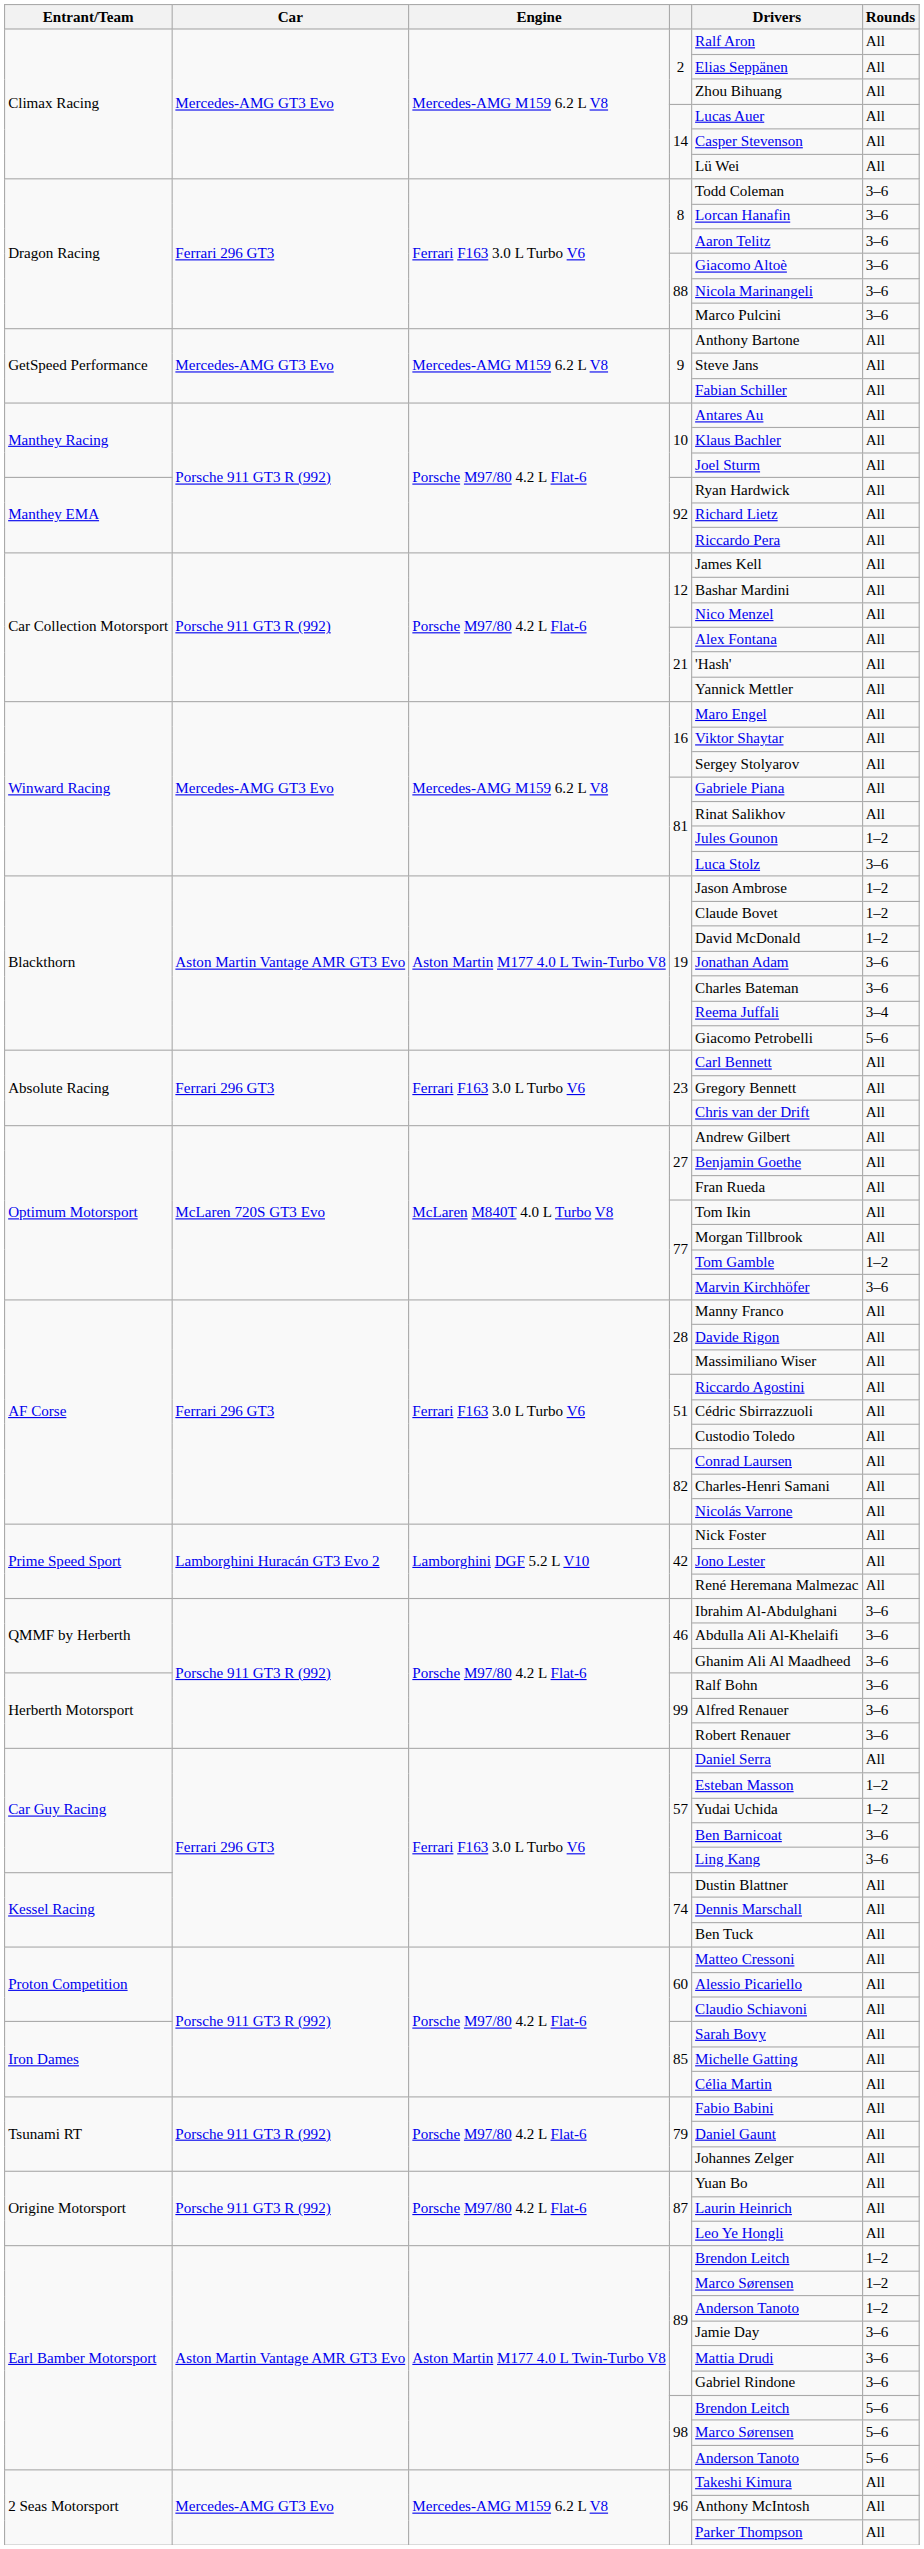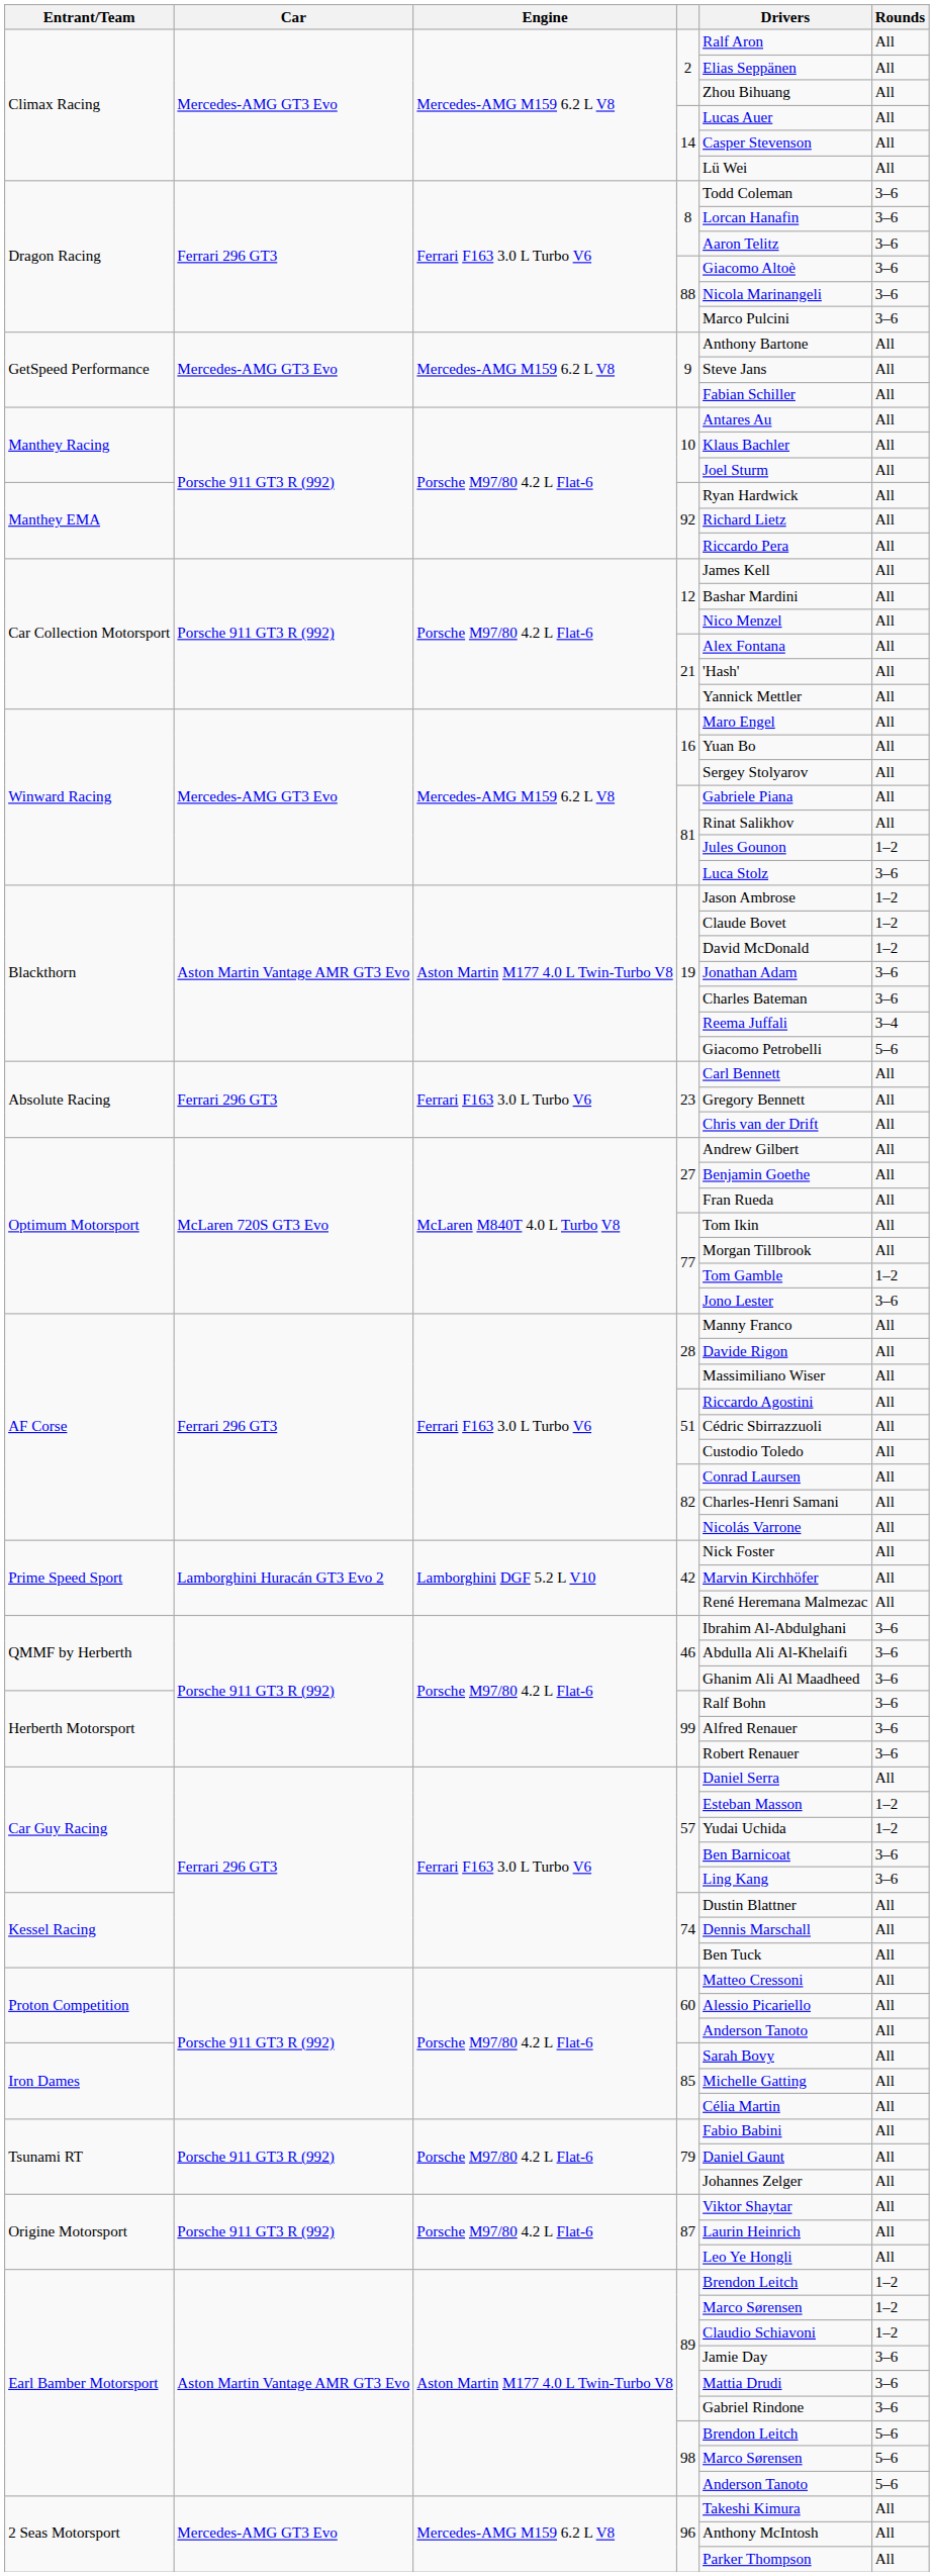row 30 | Drivers: Viktor Shaytar -> Yuan Bo
row 52 | Drivers: Marvin Kirchhöfer -> Jono Lester
row 63 | Drivers: Jono Lester -> Marvin Kirchhöfer
row 81 | Drivers: Claudio Schiavoni -> Anderson Tanoto
row 88 | Drivers: Yuan Bo -> Viktor Shaytar
row 93 | Drivers: Anderson Tanoto -> Claudio Schiavoni
